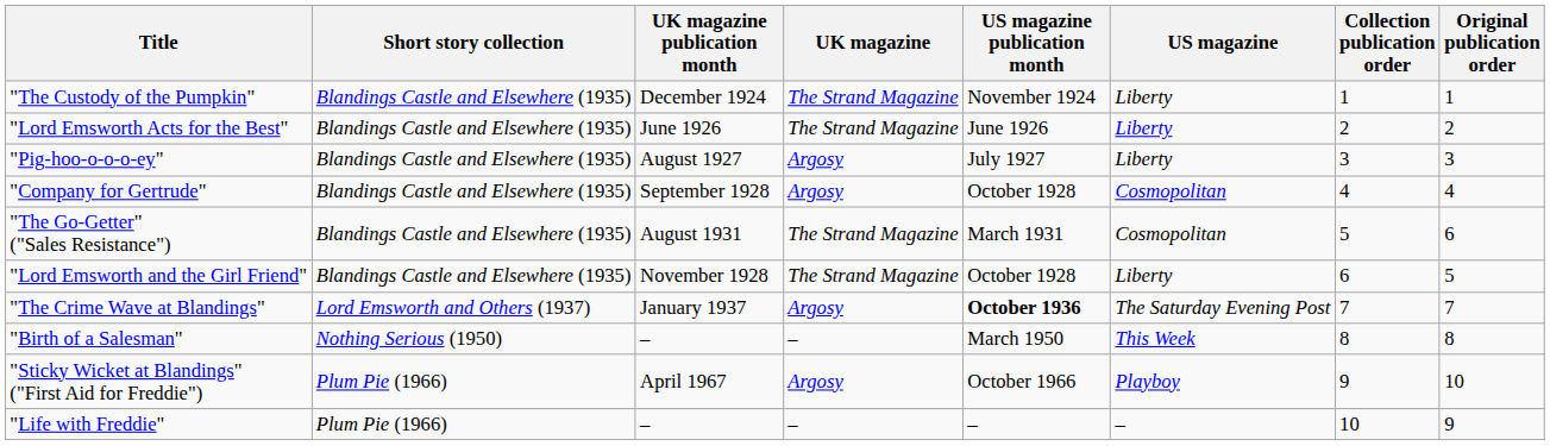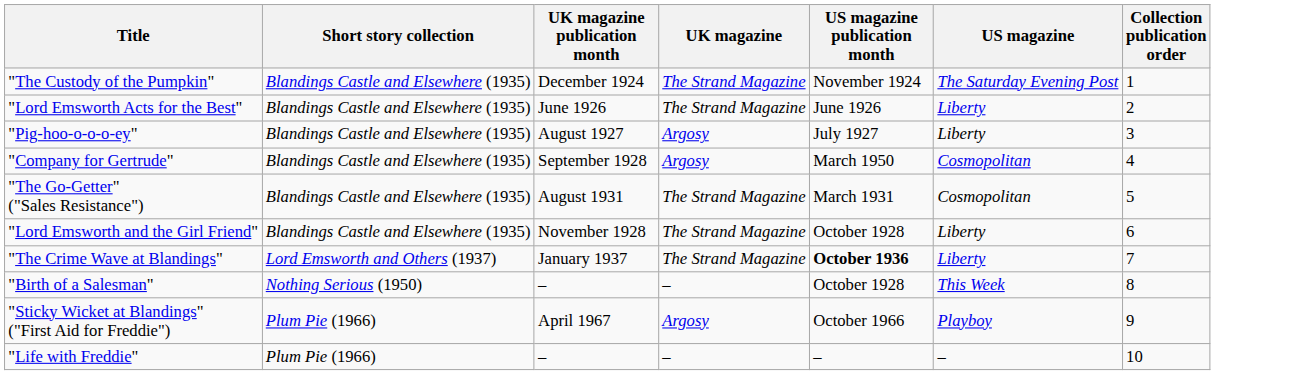- column: Original publication order | 1 | 2 | 3 | 4 | 6 | 5 | 7 | 8 | 10 | 9
"The Custody of the Pumpkin" | US magazine: Liberty -> The Saturday Evening Post
"Company for Gertrude" | US magazine publication month: October 1928 -> March 1950
"The Crime Wave at Blandings" | UK magazine: Argosy -> The Strand Magazine
"The Crime Wave at Blandings" | US magazine: The Saturday Evening Post -> Liberty
"Birth of a Salesman" | US magazine publication month: March 1950 -> October 1928
